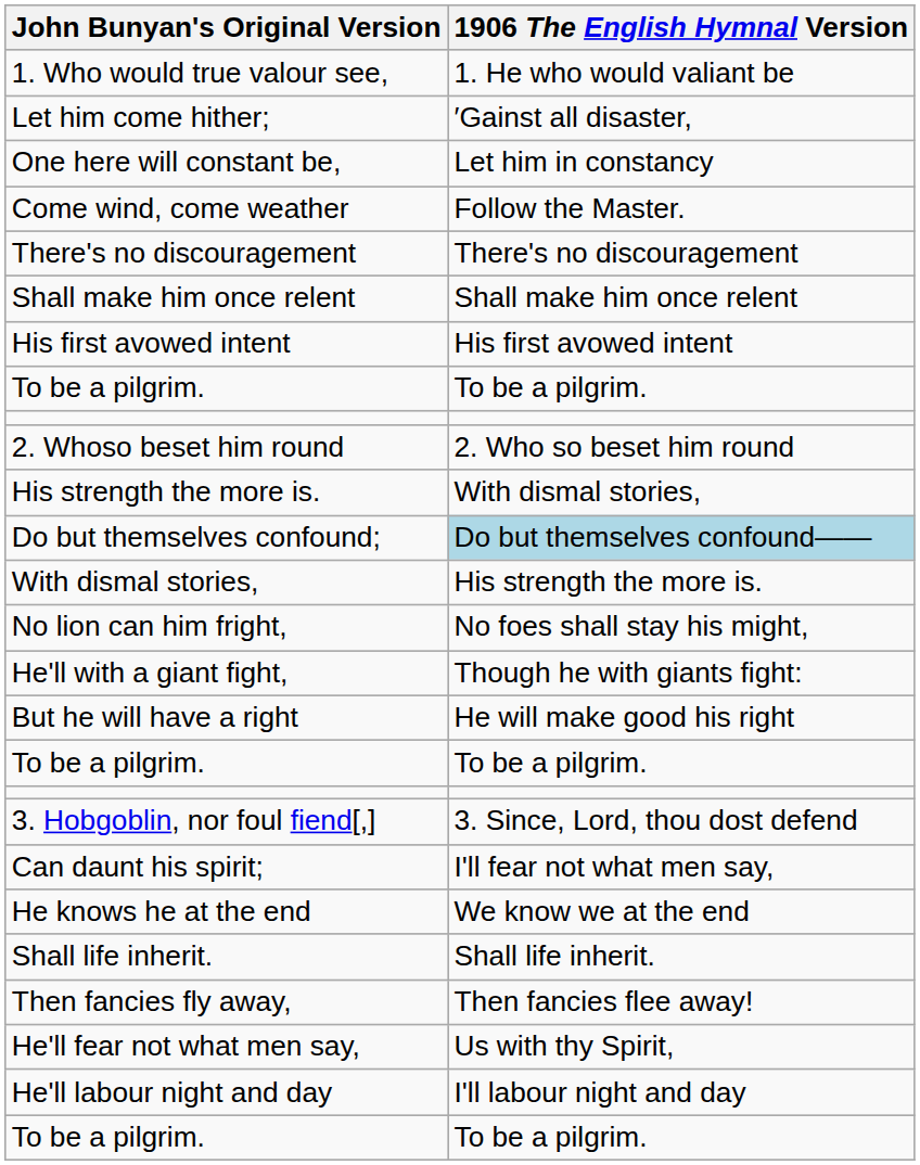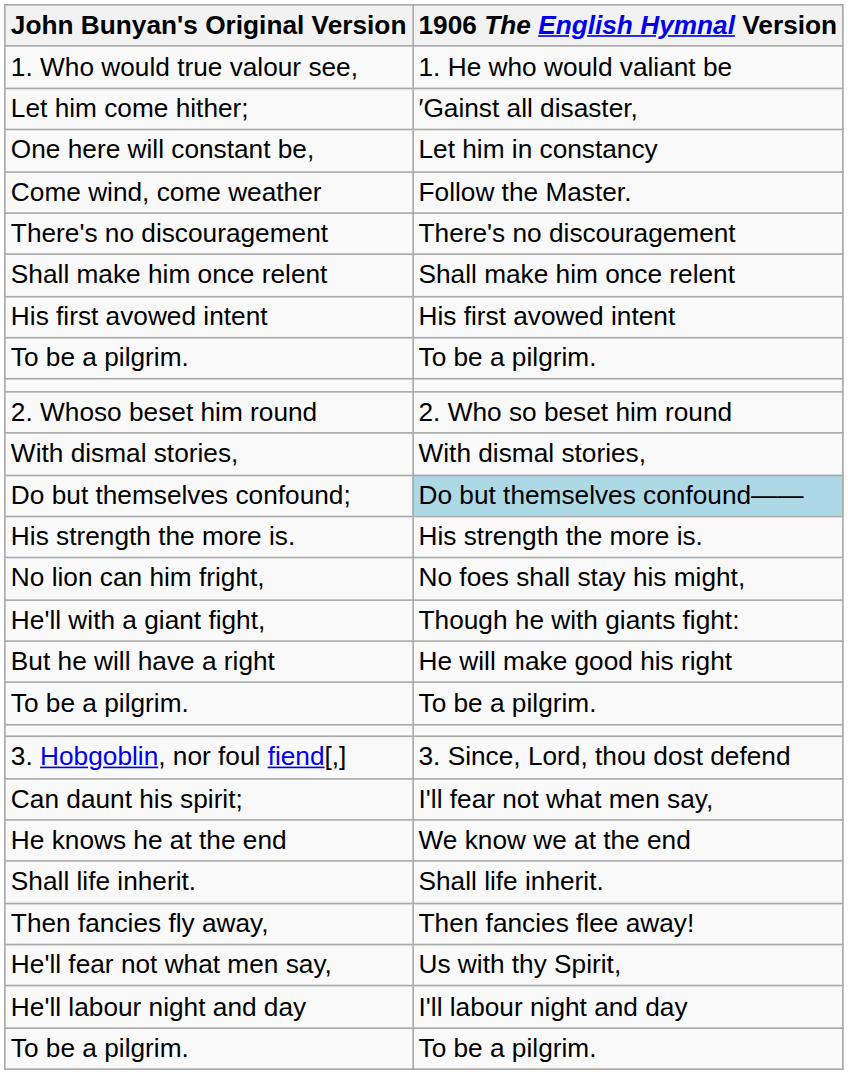row 12 | John Bunyan's Original Version: His strength the more is. -> With dismal stories,
row 14 | John Bunyan's Original Version: With dismal stories, -> His strength the more is.
